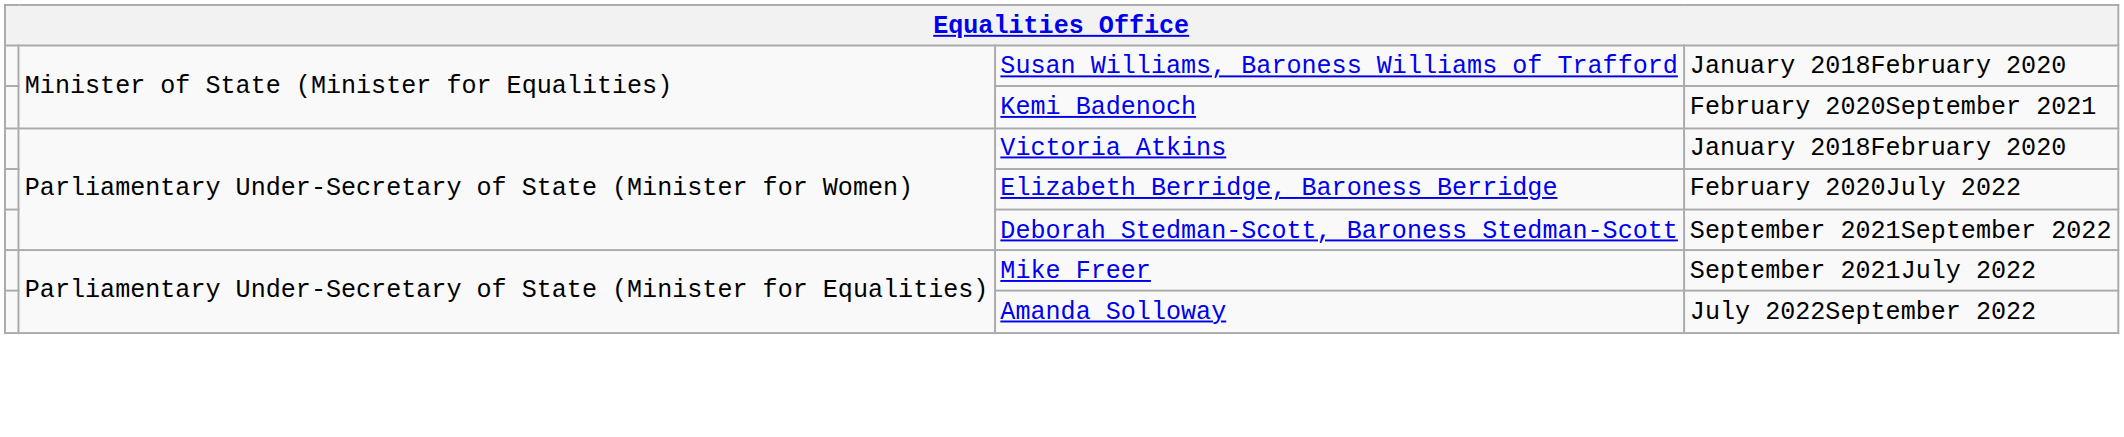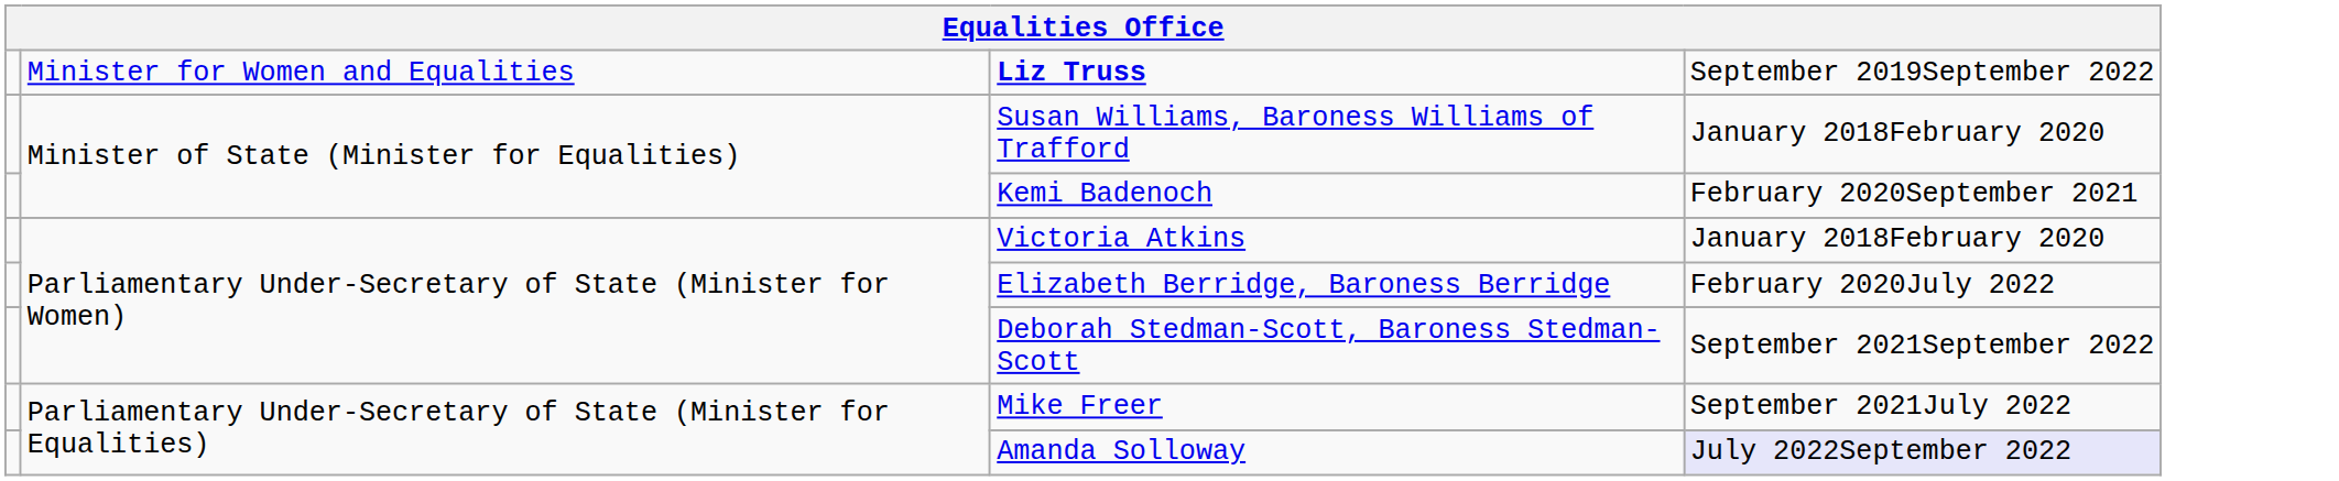+ row: Minister for Women and Equalities | Liz Truss | September 2019September 2022
Amanda Solloway | column 4: no background -> lavender background
